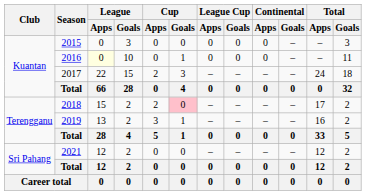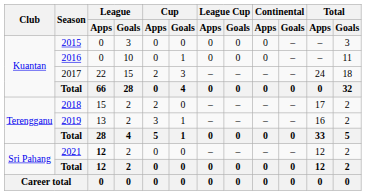2016 | League / Apps: lightyellow background -> no background
2018 | Cup / Goals: pink background -> no background
2021 | League / Apps: normal -> bold
